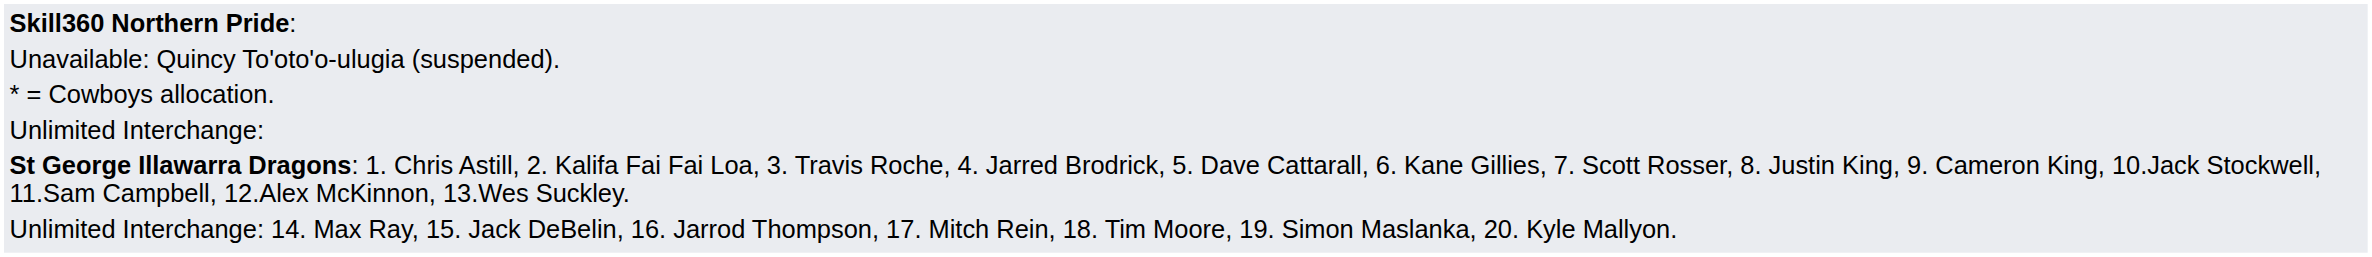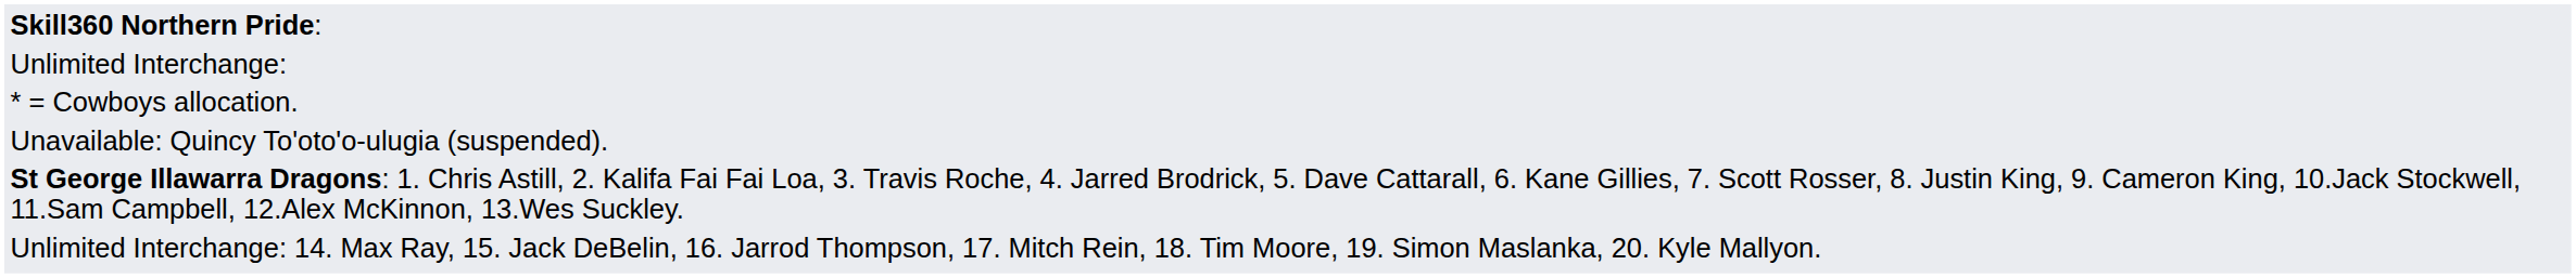row 2 | column 1: Unavailable: Quincy To'oto'o-ulugia (suspended). -> Unlimited Interchange:
row 4 | column 1: Unlimited Interchange: -> Unavailable: Quincy To'oto'o-ulugia (suspended).
